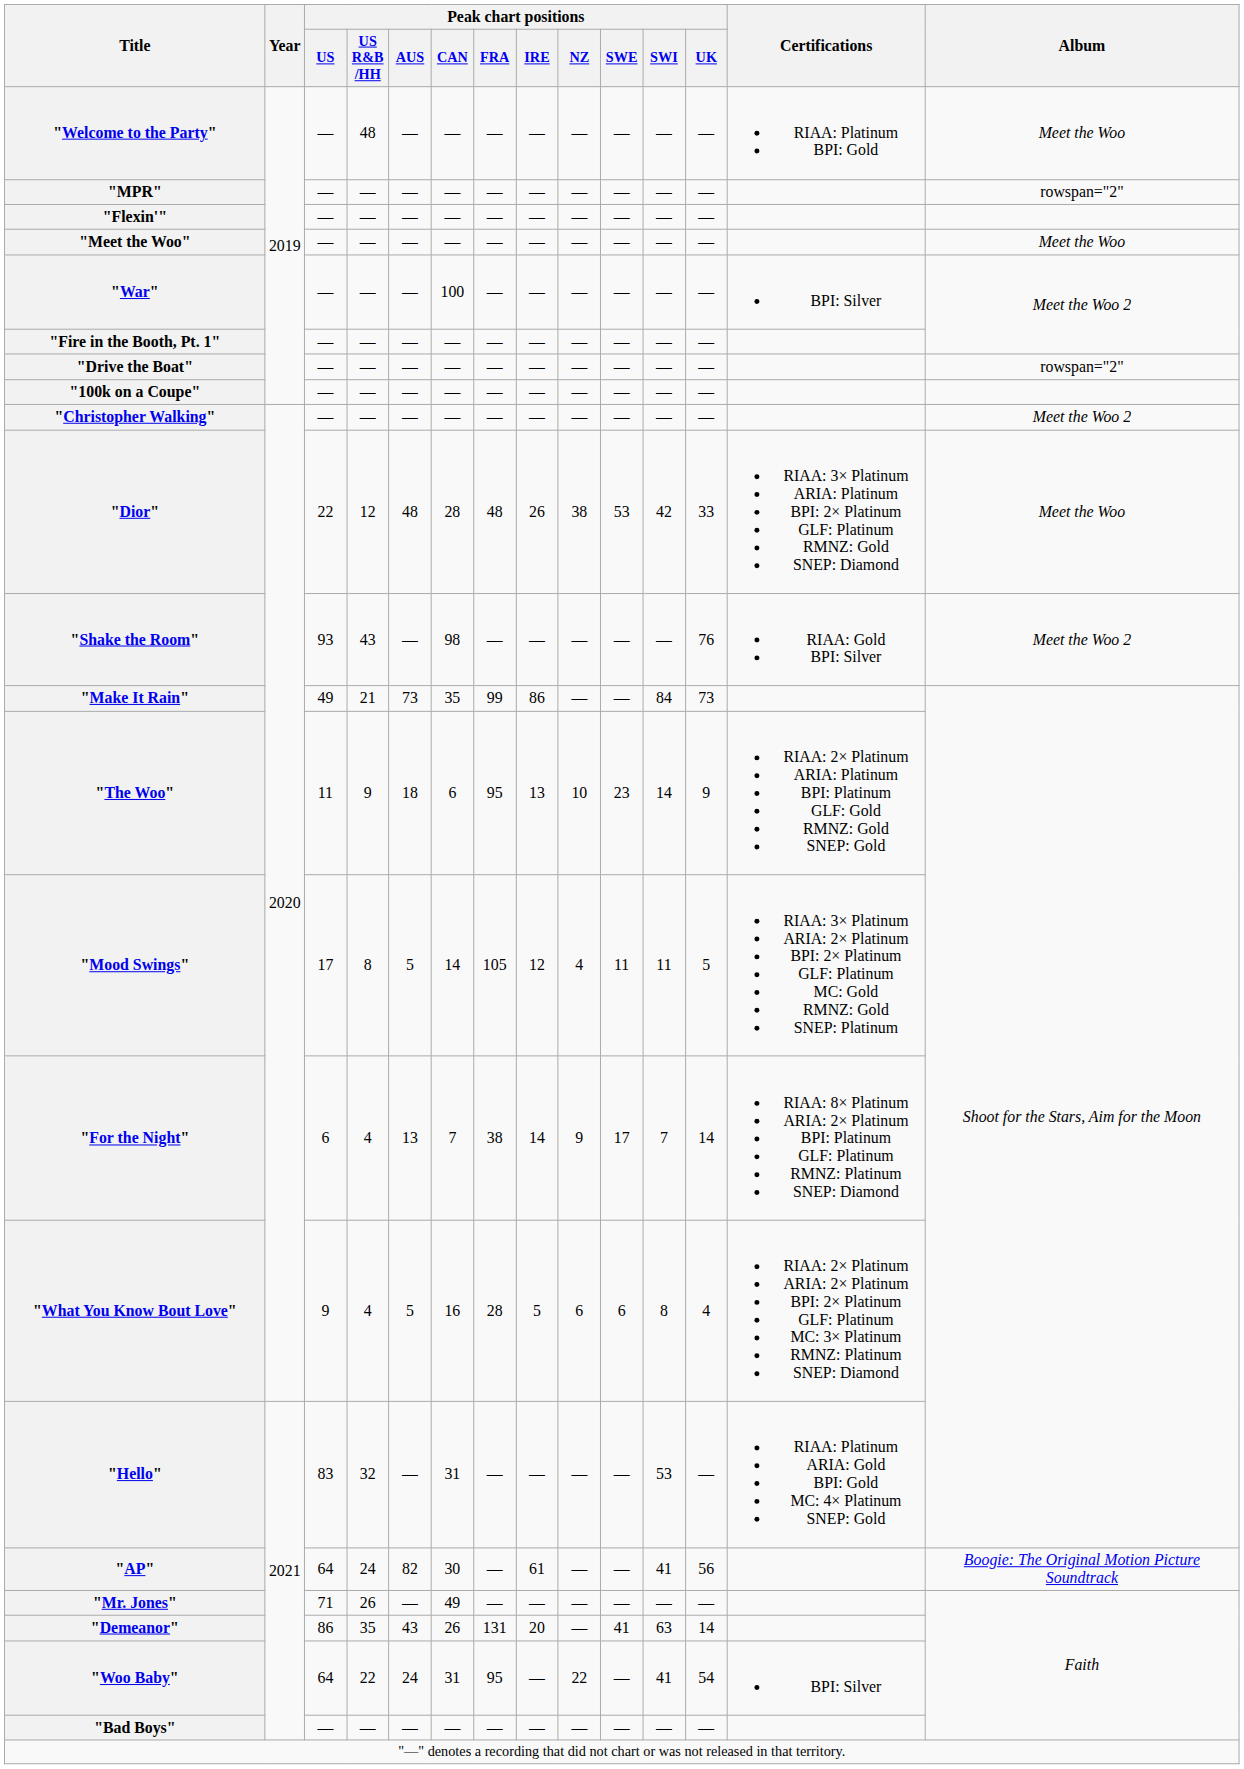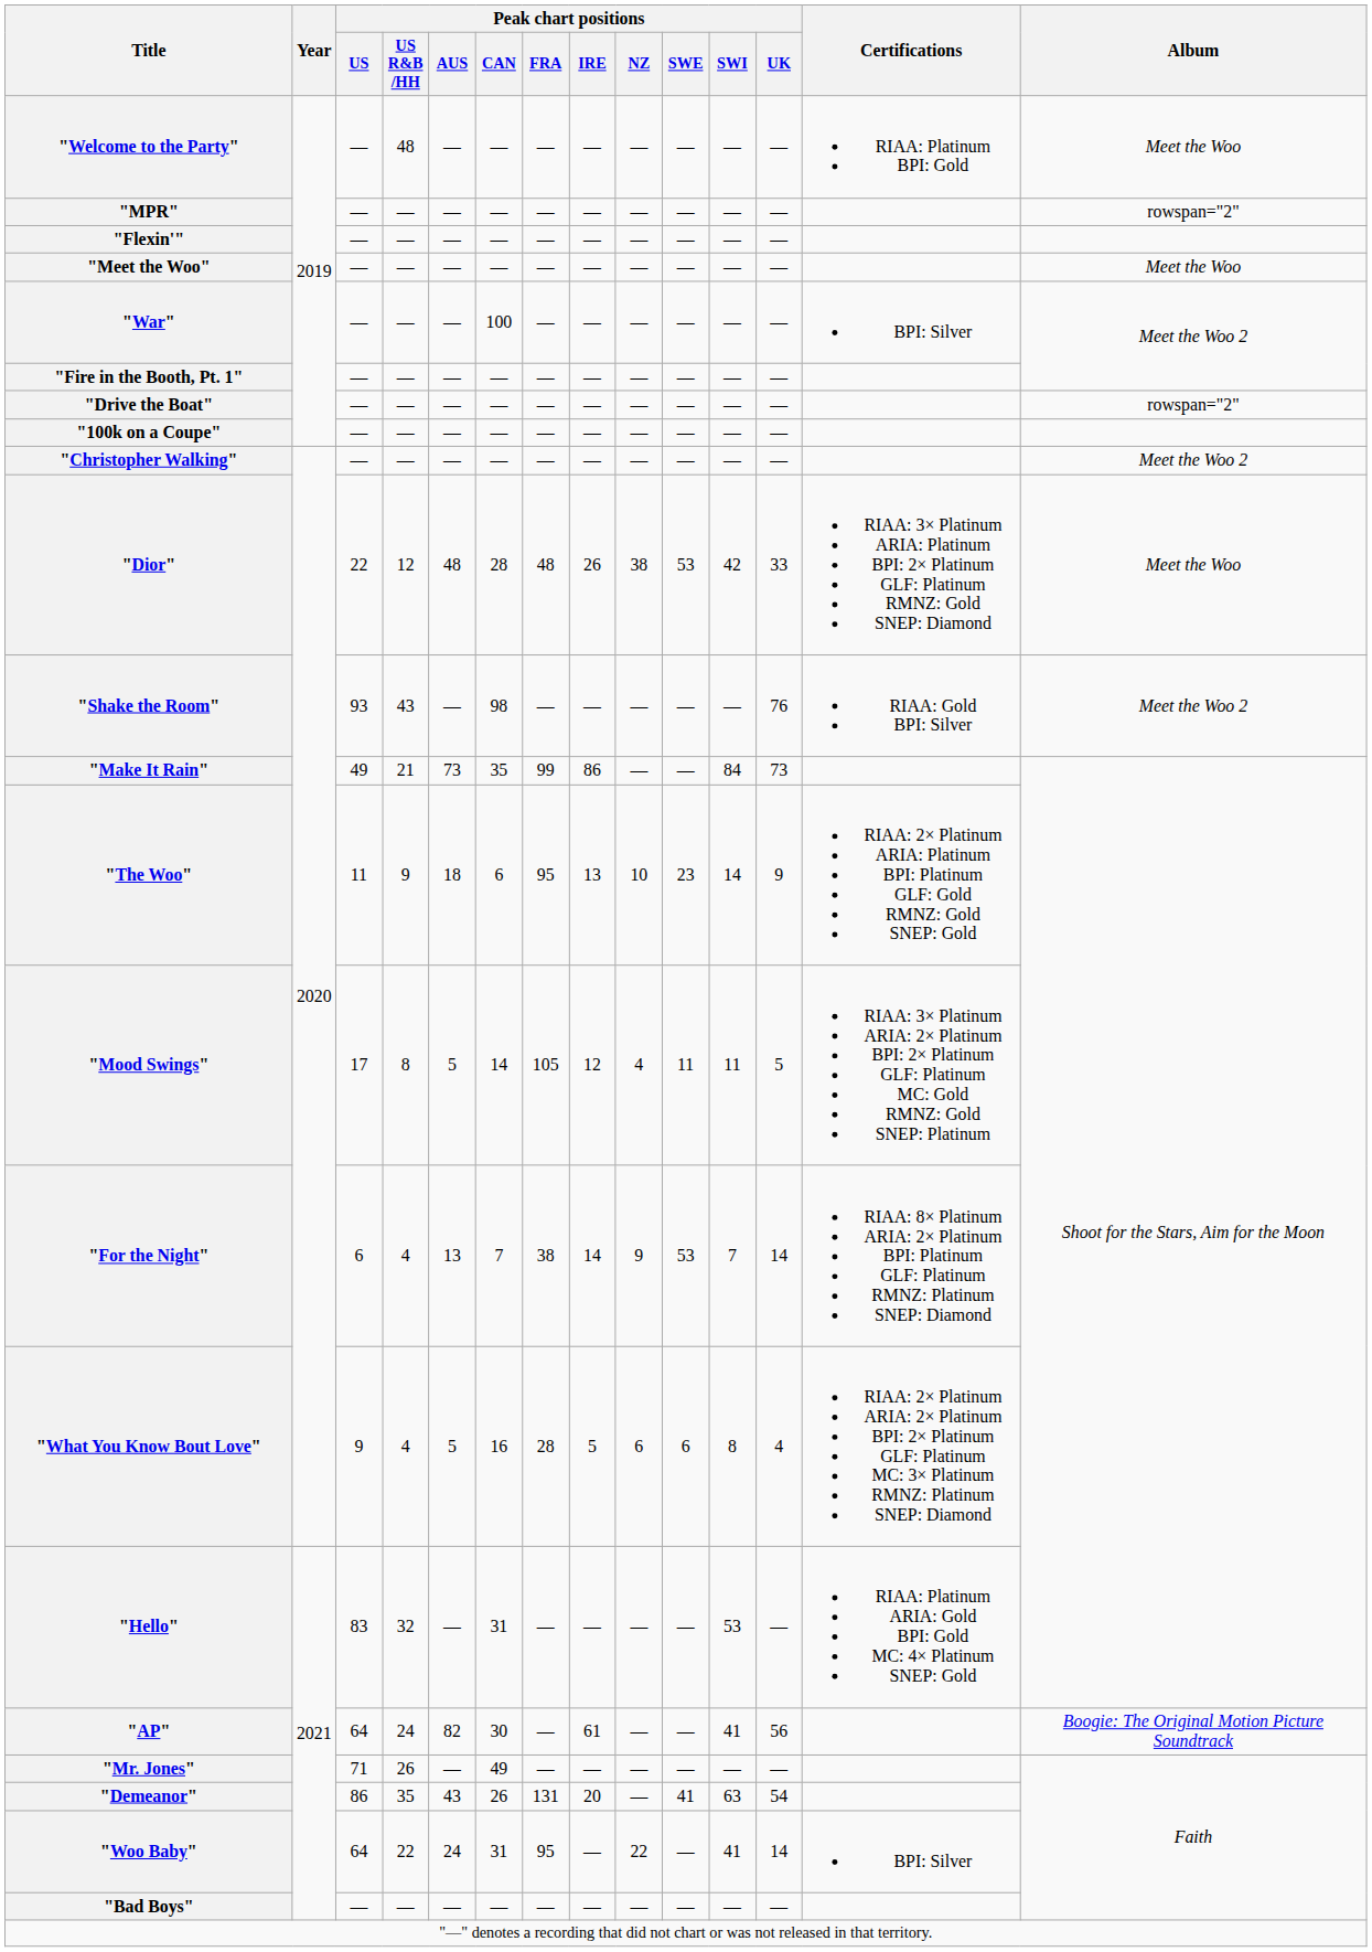"For the Night" | Peak chart positions / SWE: 17 -> 53
"Demeanor" | Peak chart positions / UK: 14 -> 54
"Woo Baby" | Peak chart positions / UK: 54 -> 14
